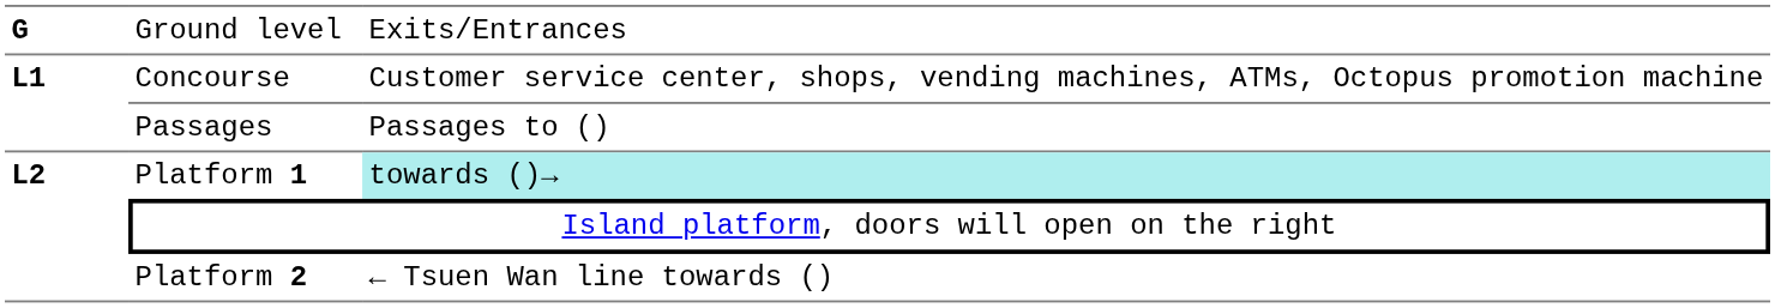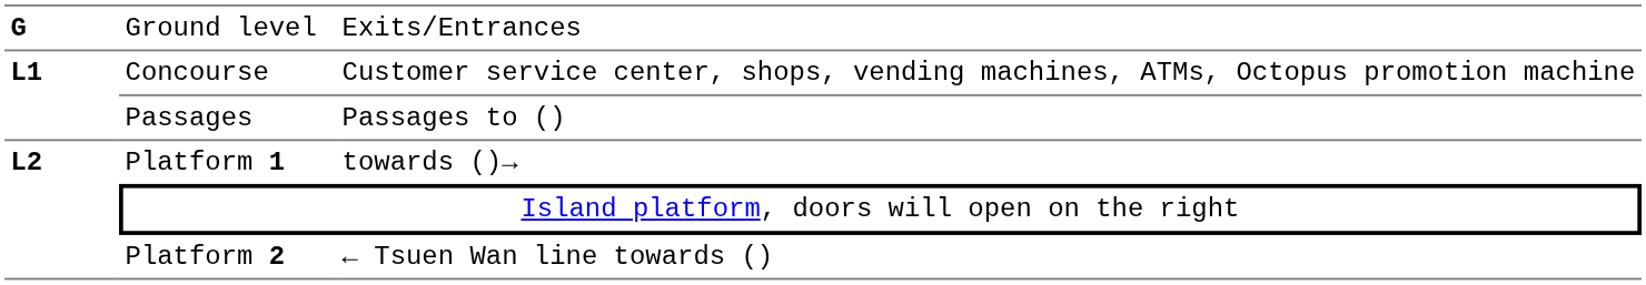Platform 1 | column 3: paleturquoise background -> no background
